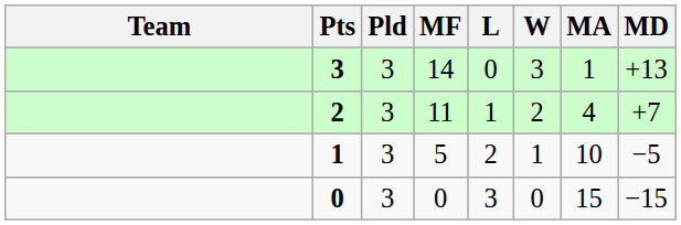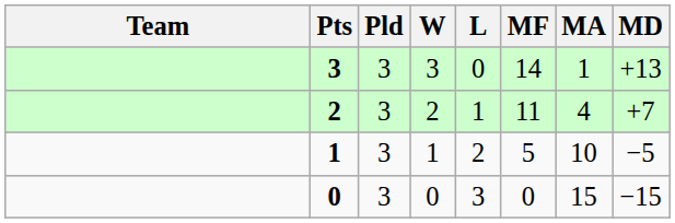columns swapped: W <-> MF
